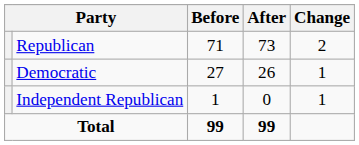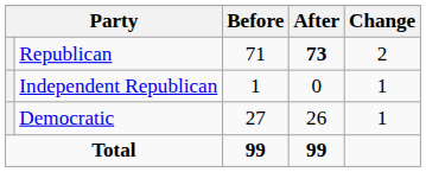Republican | After: normal -> bold
rows swapped: Democratic <-> Independent Republican
